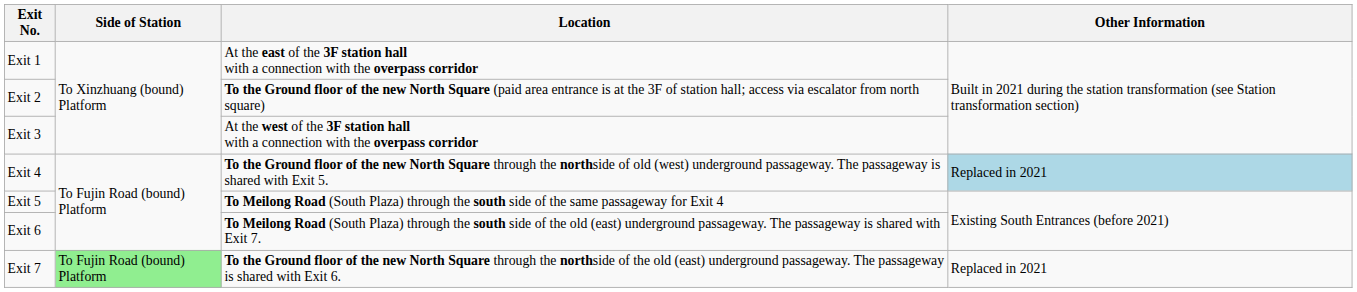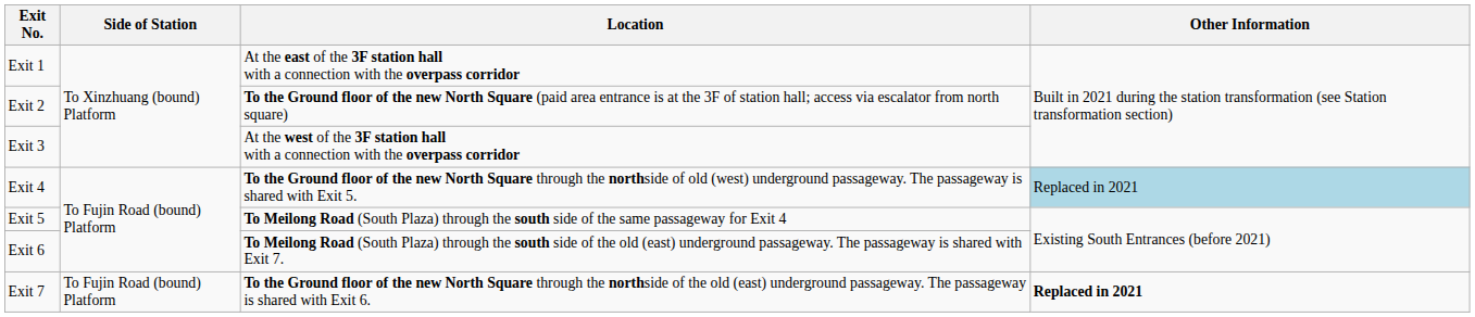Exit 7 | Side of Station: lightgreen background -> no background
Exit 7 | Other Information: normal -> bold
